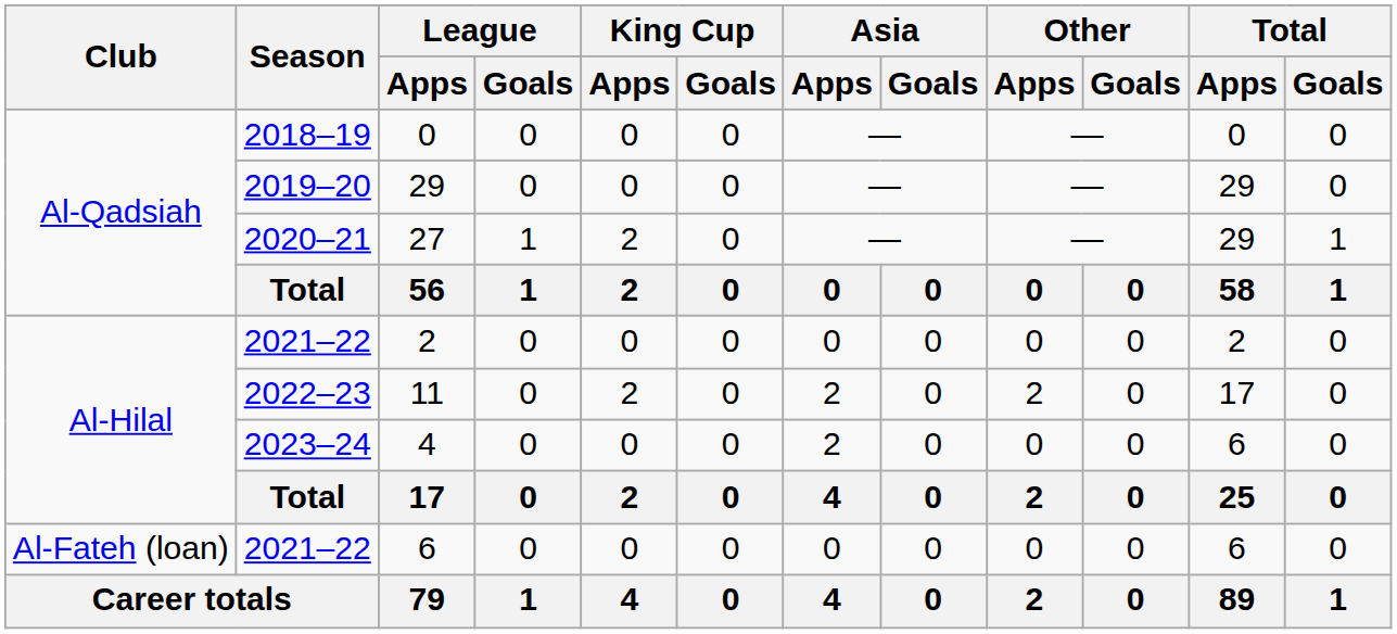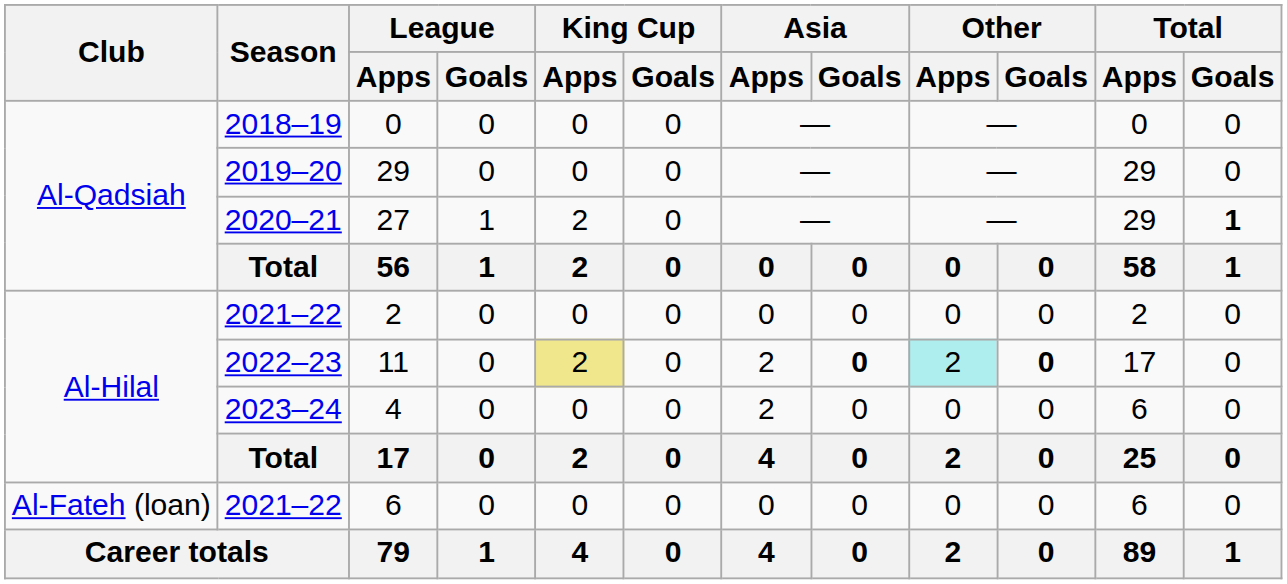27 | Total / Goals: normal -> bold
11 | King Cup / Apps: no background -> khaki background
11 | Asia / Goals: normal -> bold
11 | Other / Apps: no background -> paleturquoise background
11 | Other / Goals: normal -> bold
